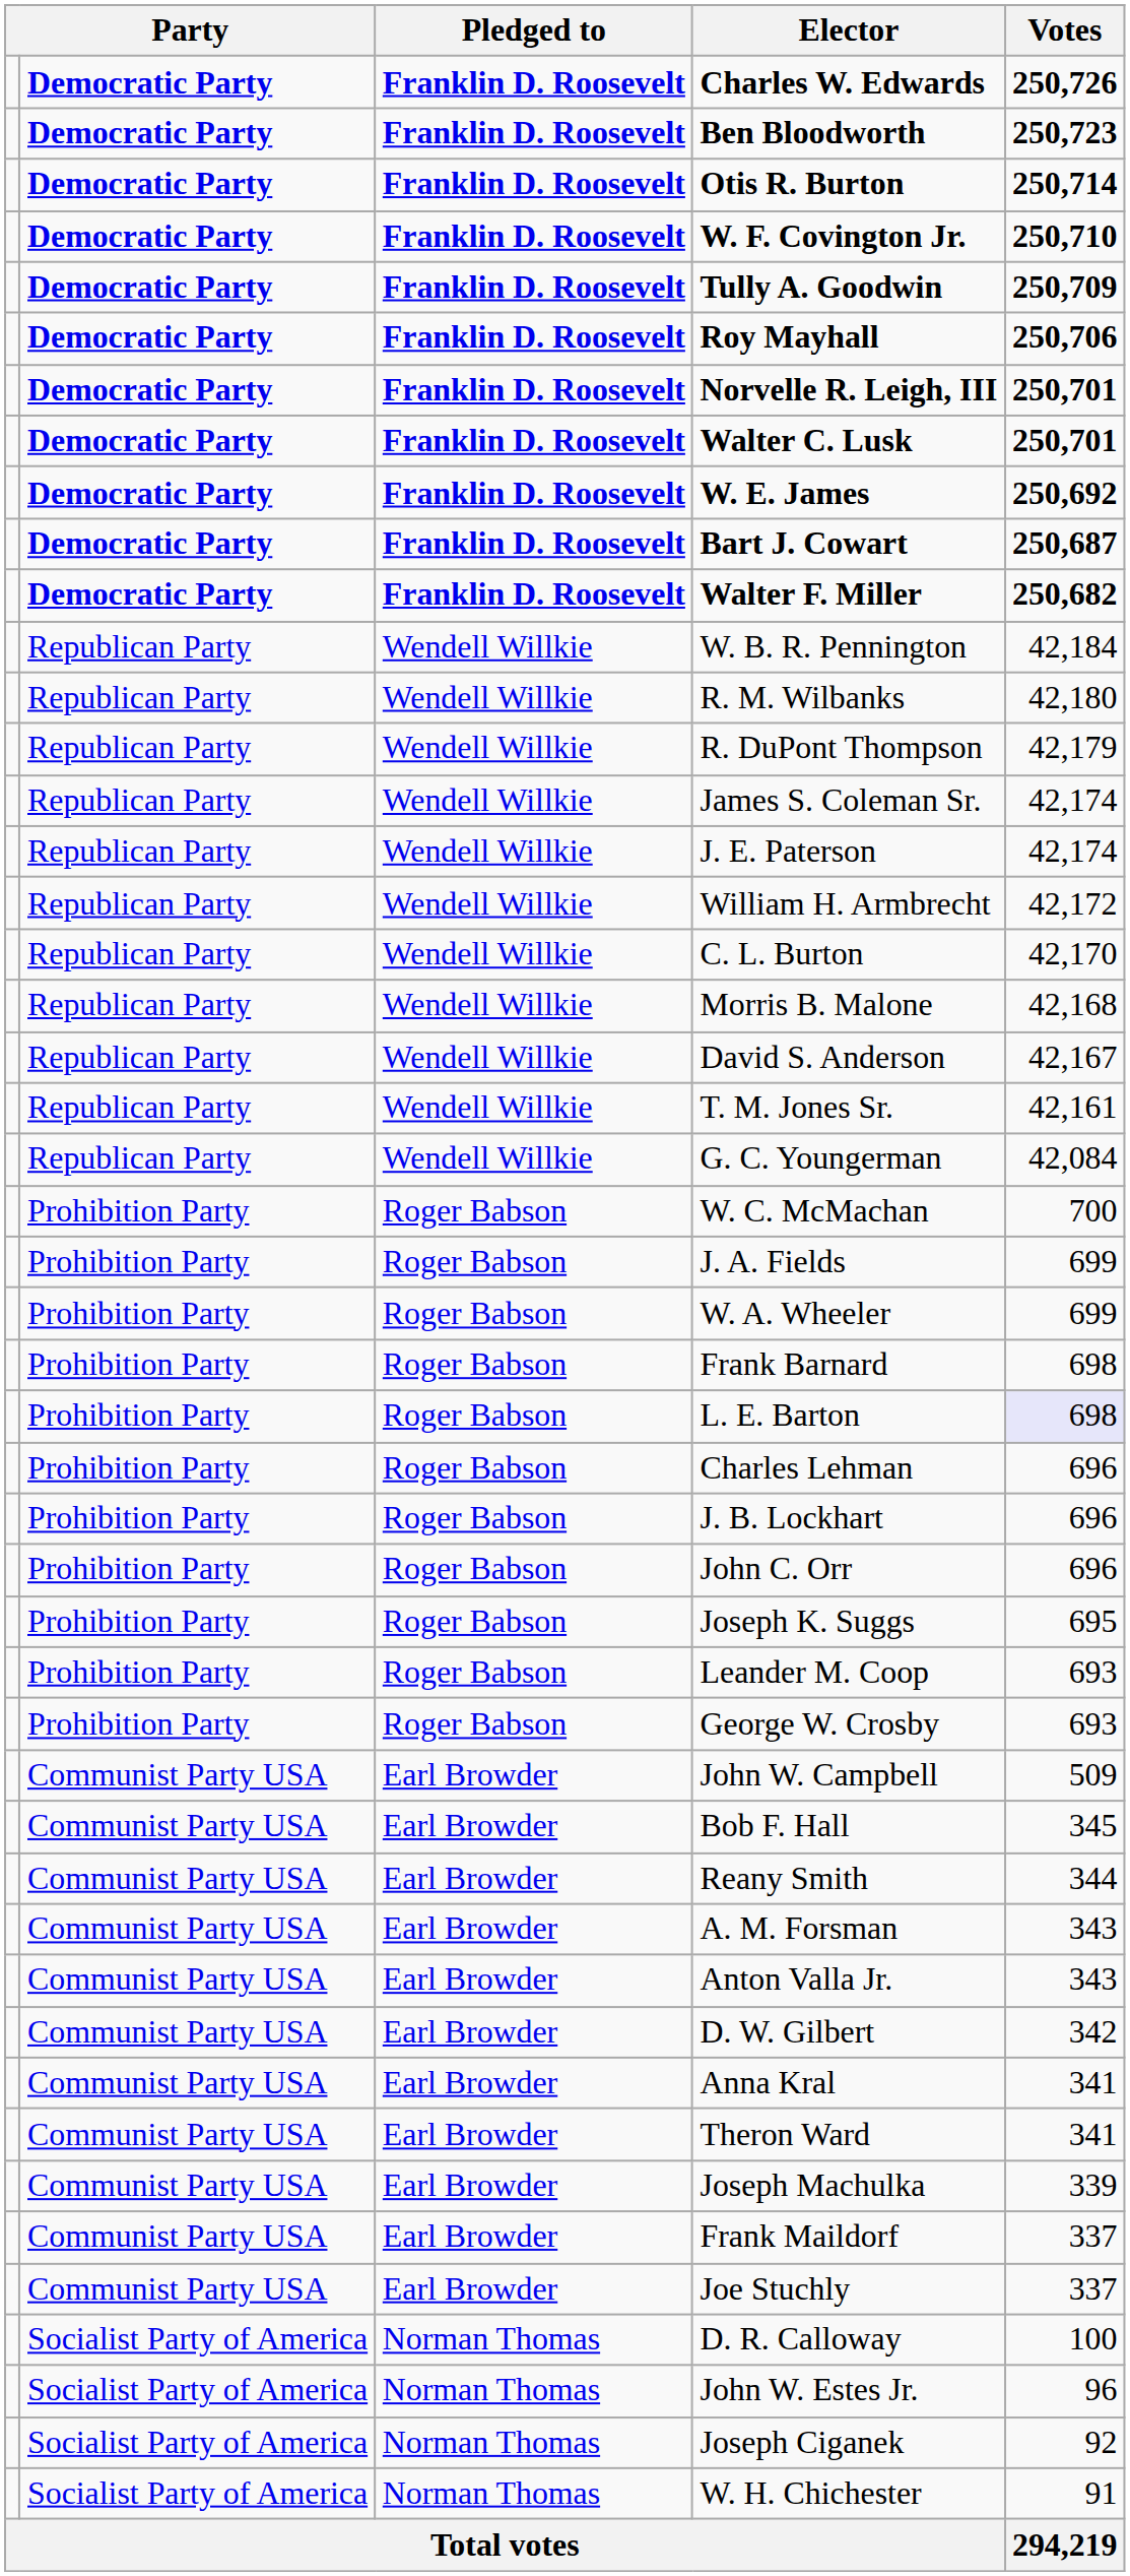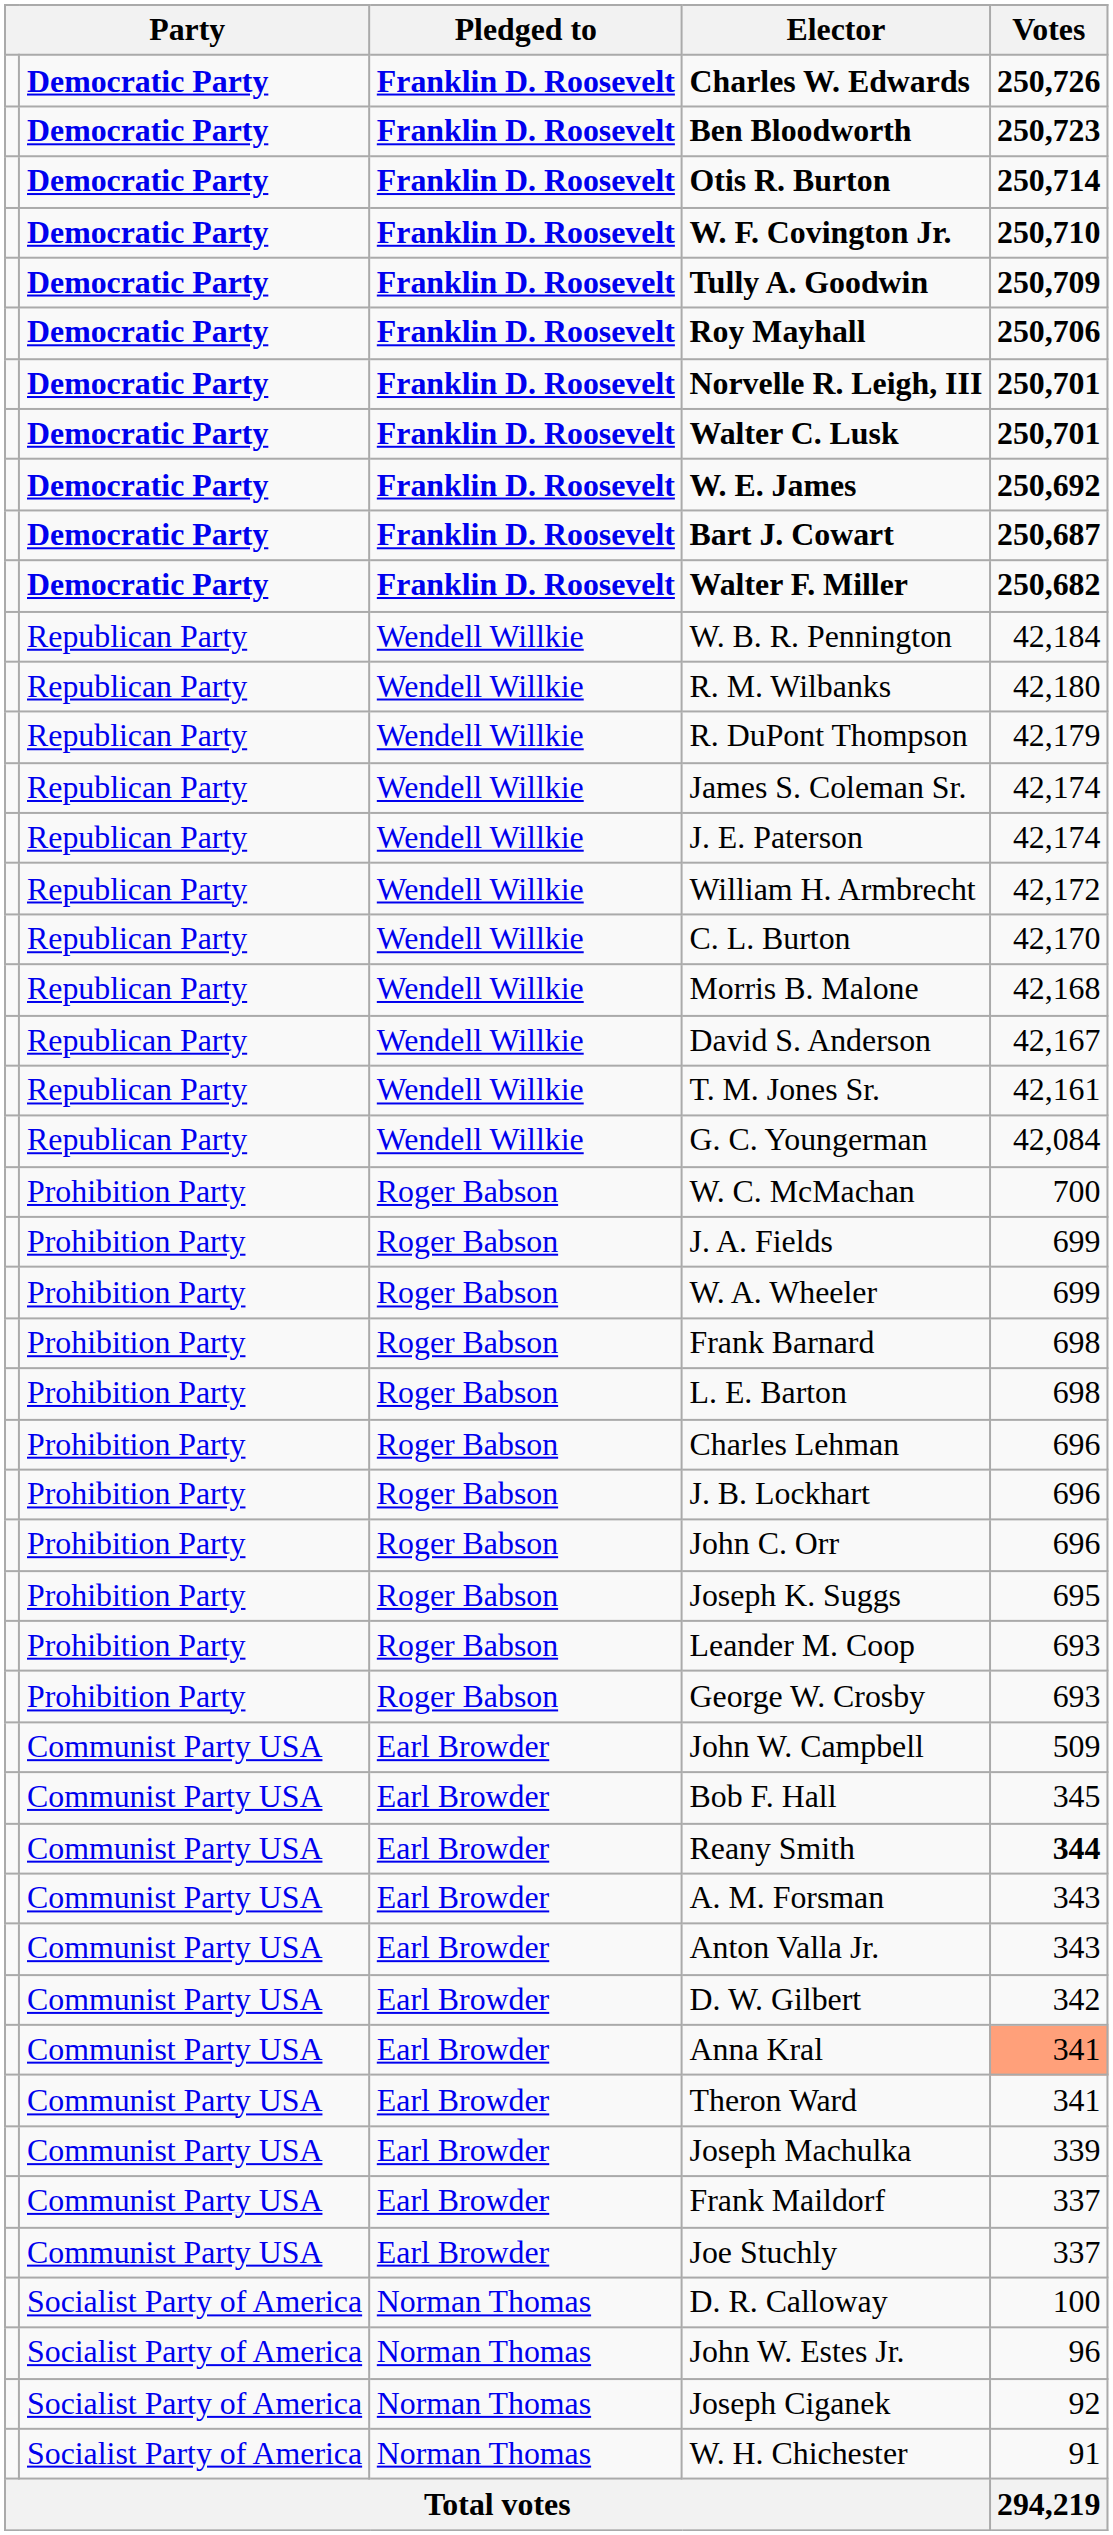L. E. Barton | Votes: lavender background -> no background
Reany Smith | Votes: normal -> bold
Anna Kral | Votes: no background -> lightsalmon background
